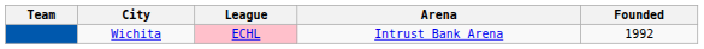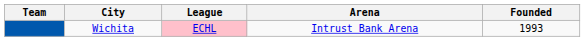Wichita | Founded: 1992 -> 1993
